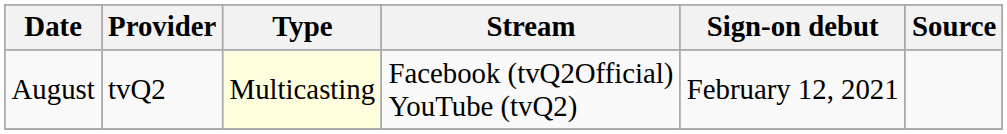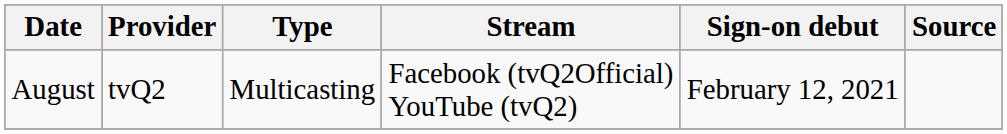August | Type: lightyellow background -> no background
